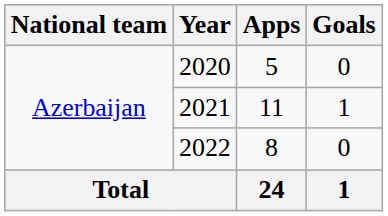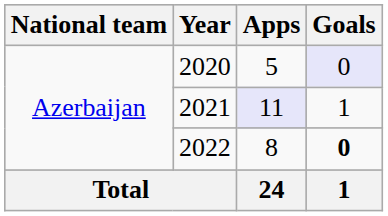2020 | Goals: no background -> lavender background
2021 | Apps: no background -> lavender background
2022 | Goals: normal -> bold
